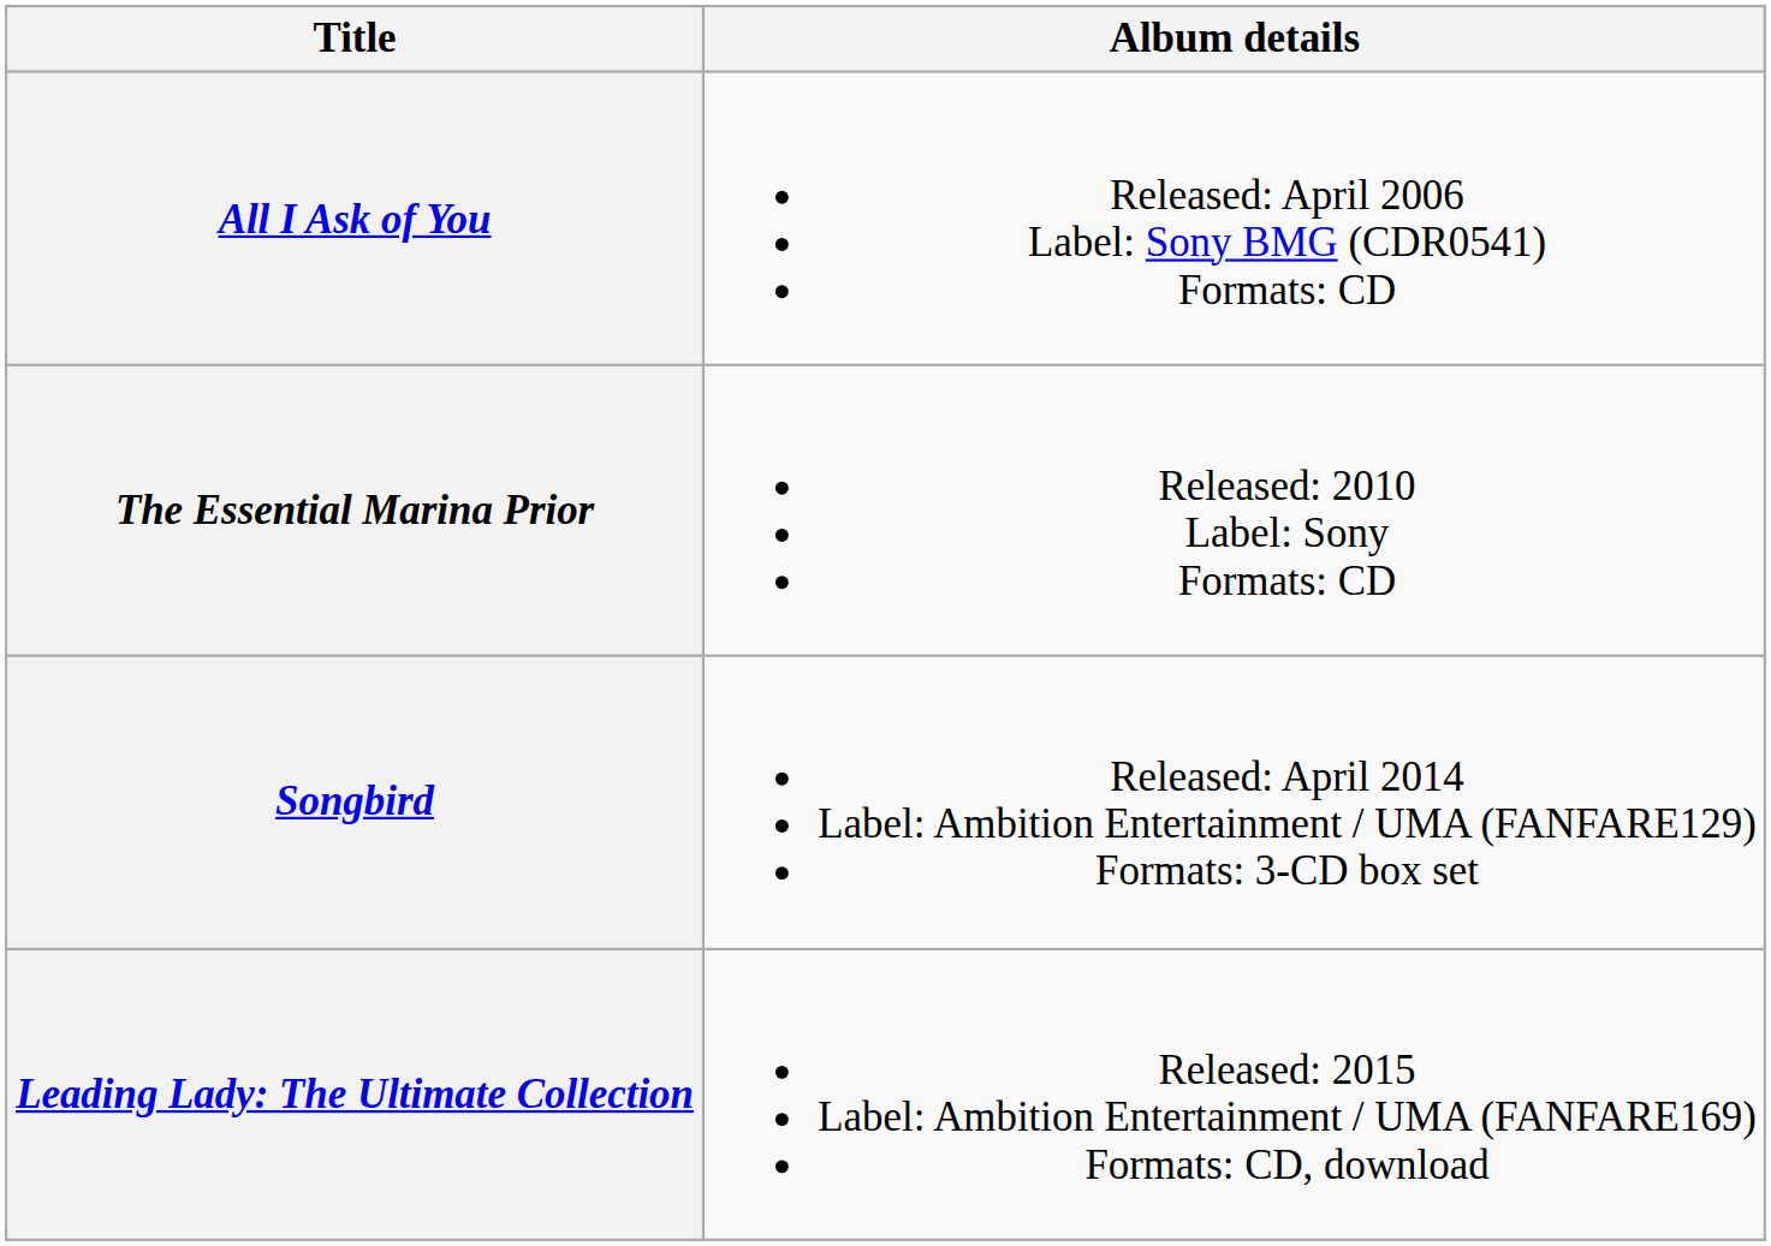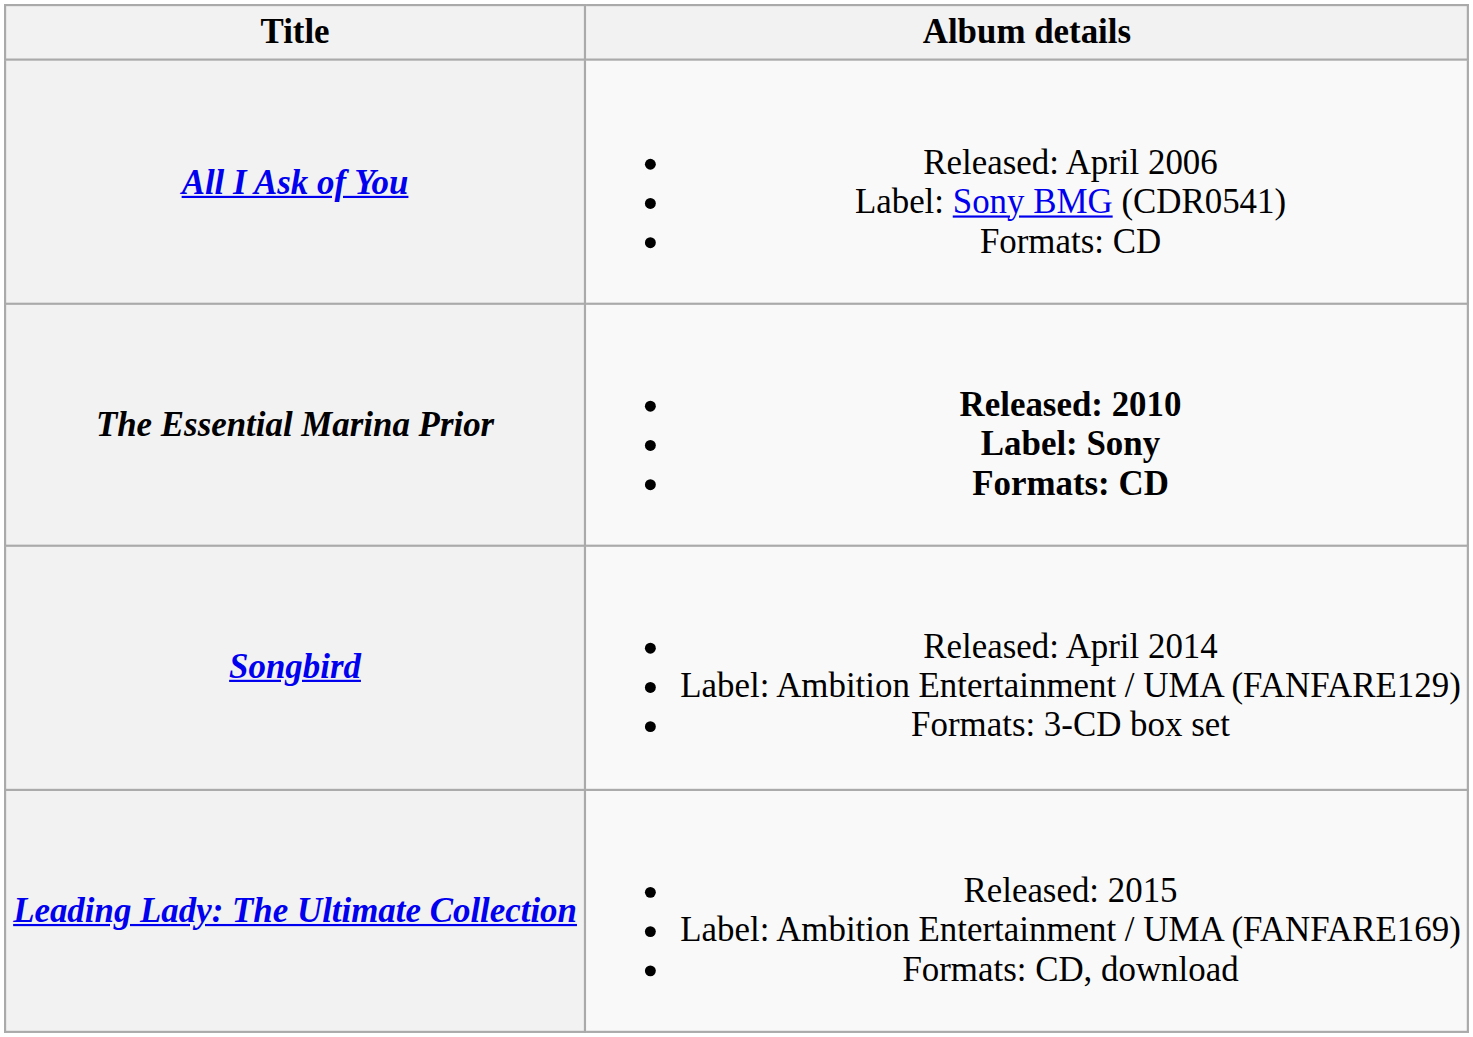The Essential Marina Prior | Album details: normal -> bold
